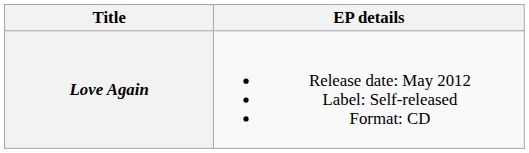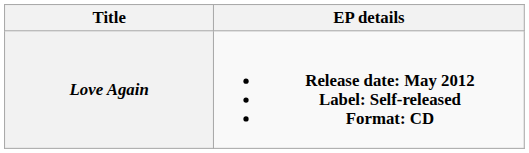Love Again | EP details: normal -> bold
